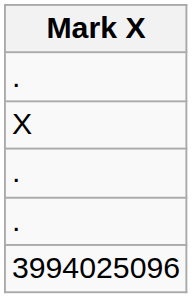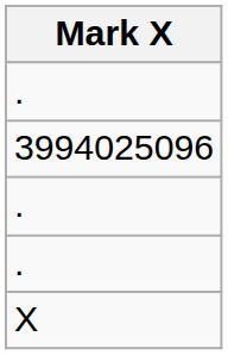row 3 | column 1: X -> 3994025096
row 6 | column 1: 3994025096 -> X
